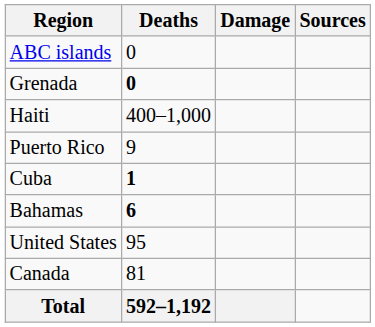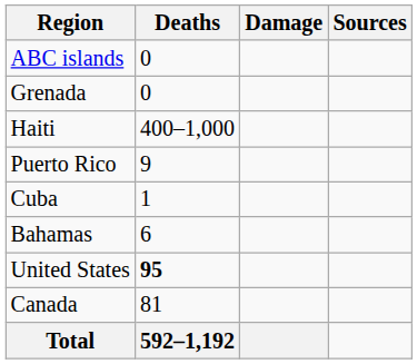Grenada | Deaths: bold -> normal
Cuba | Deaths: bold -> normal
Bahamas | Deaths: bold -> normal
United States | Deaths: normal -> bold
